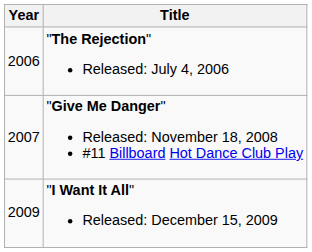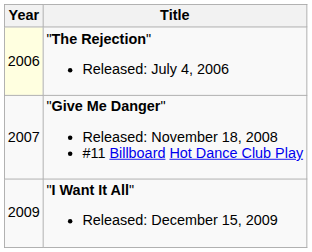"The Rejection" Released: July 4, 2006 | Year: no background -> lightyellow background
